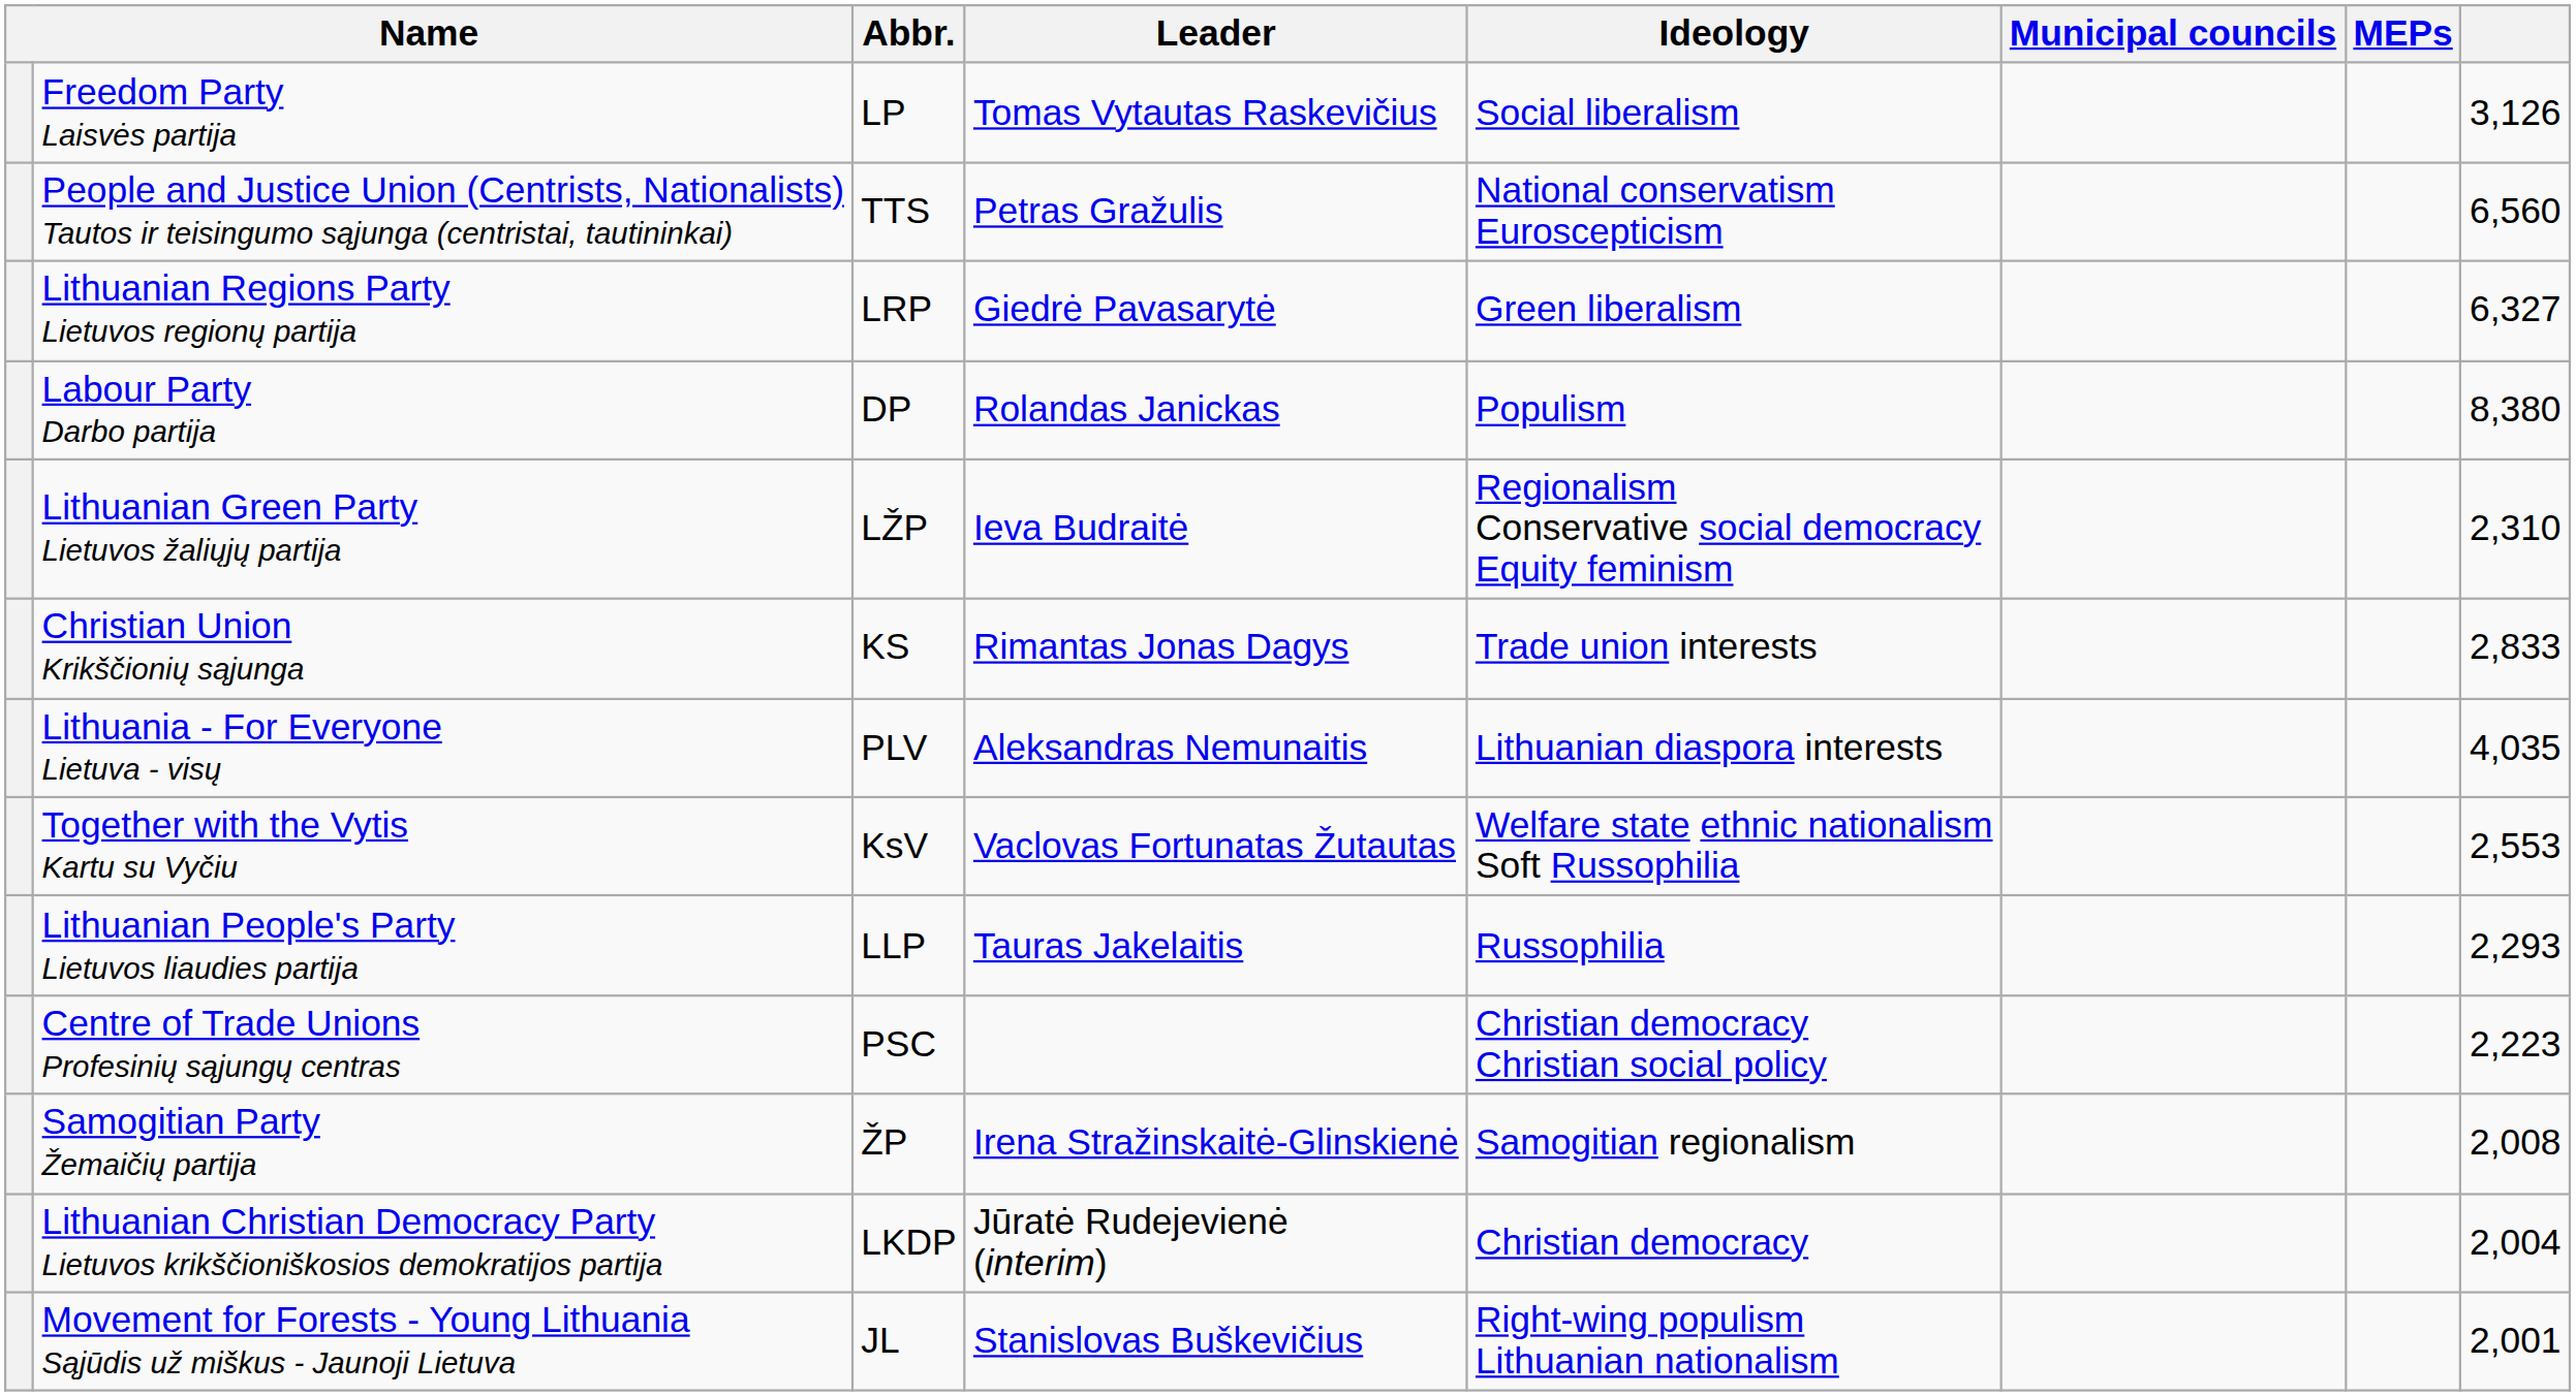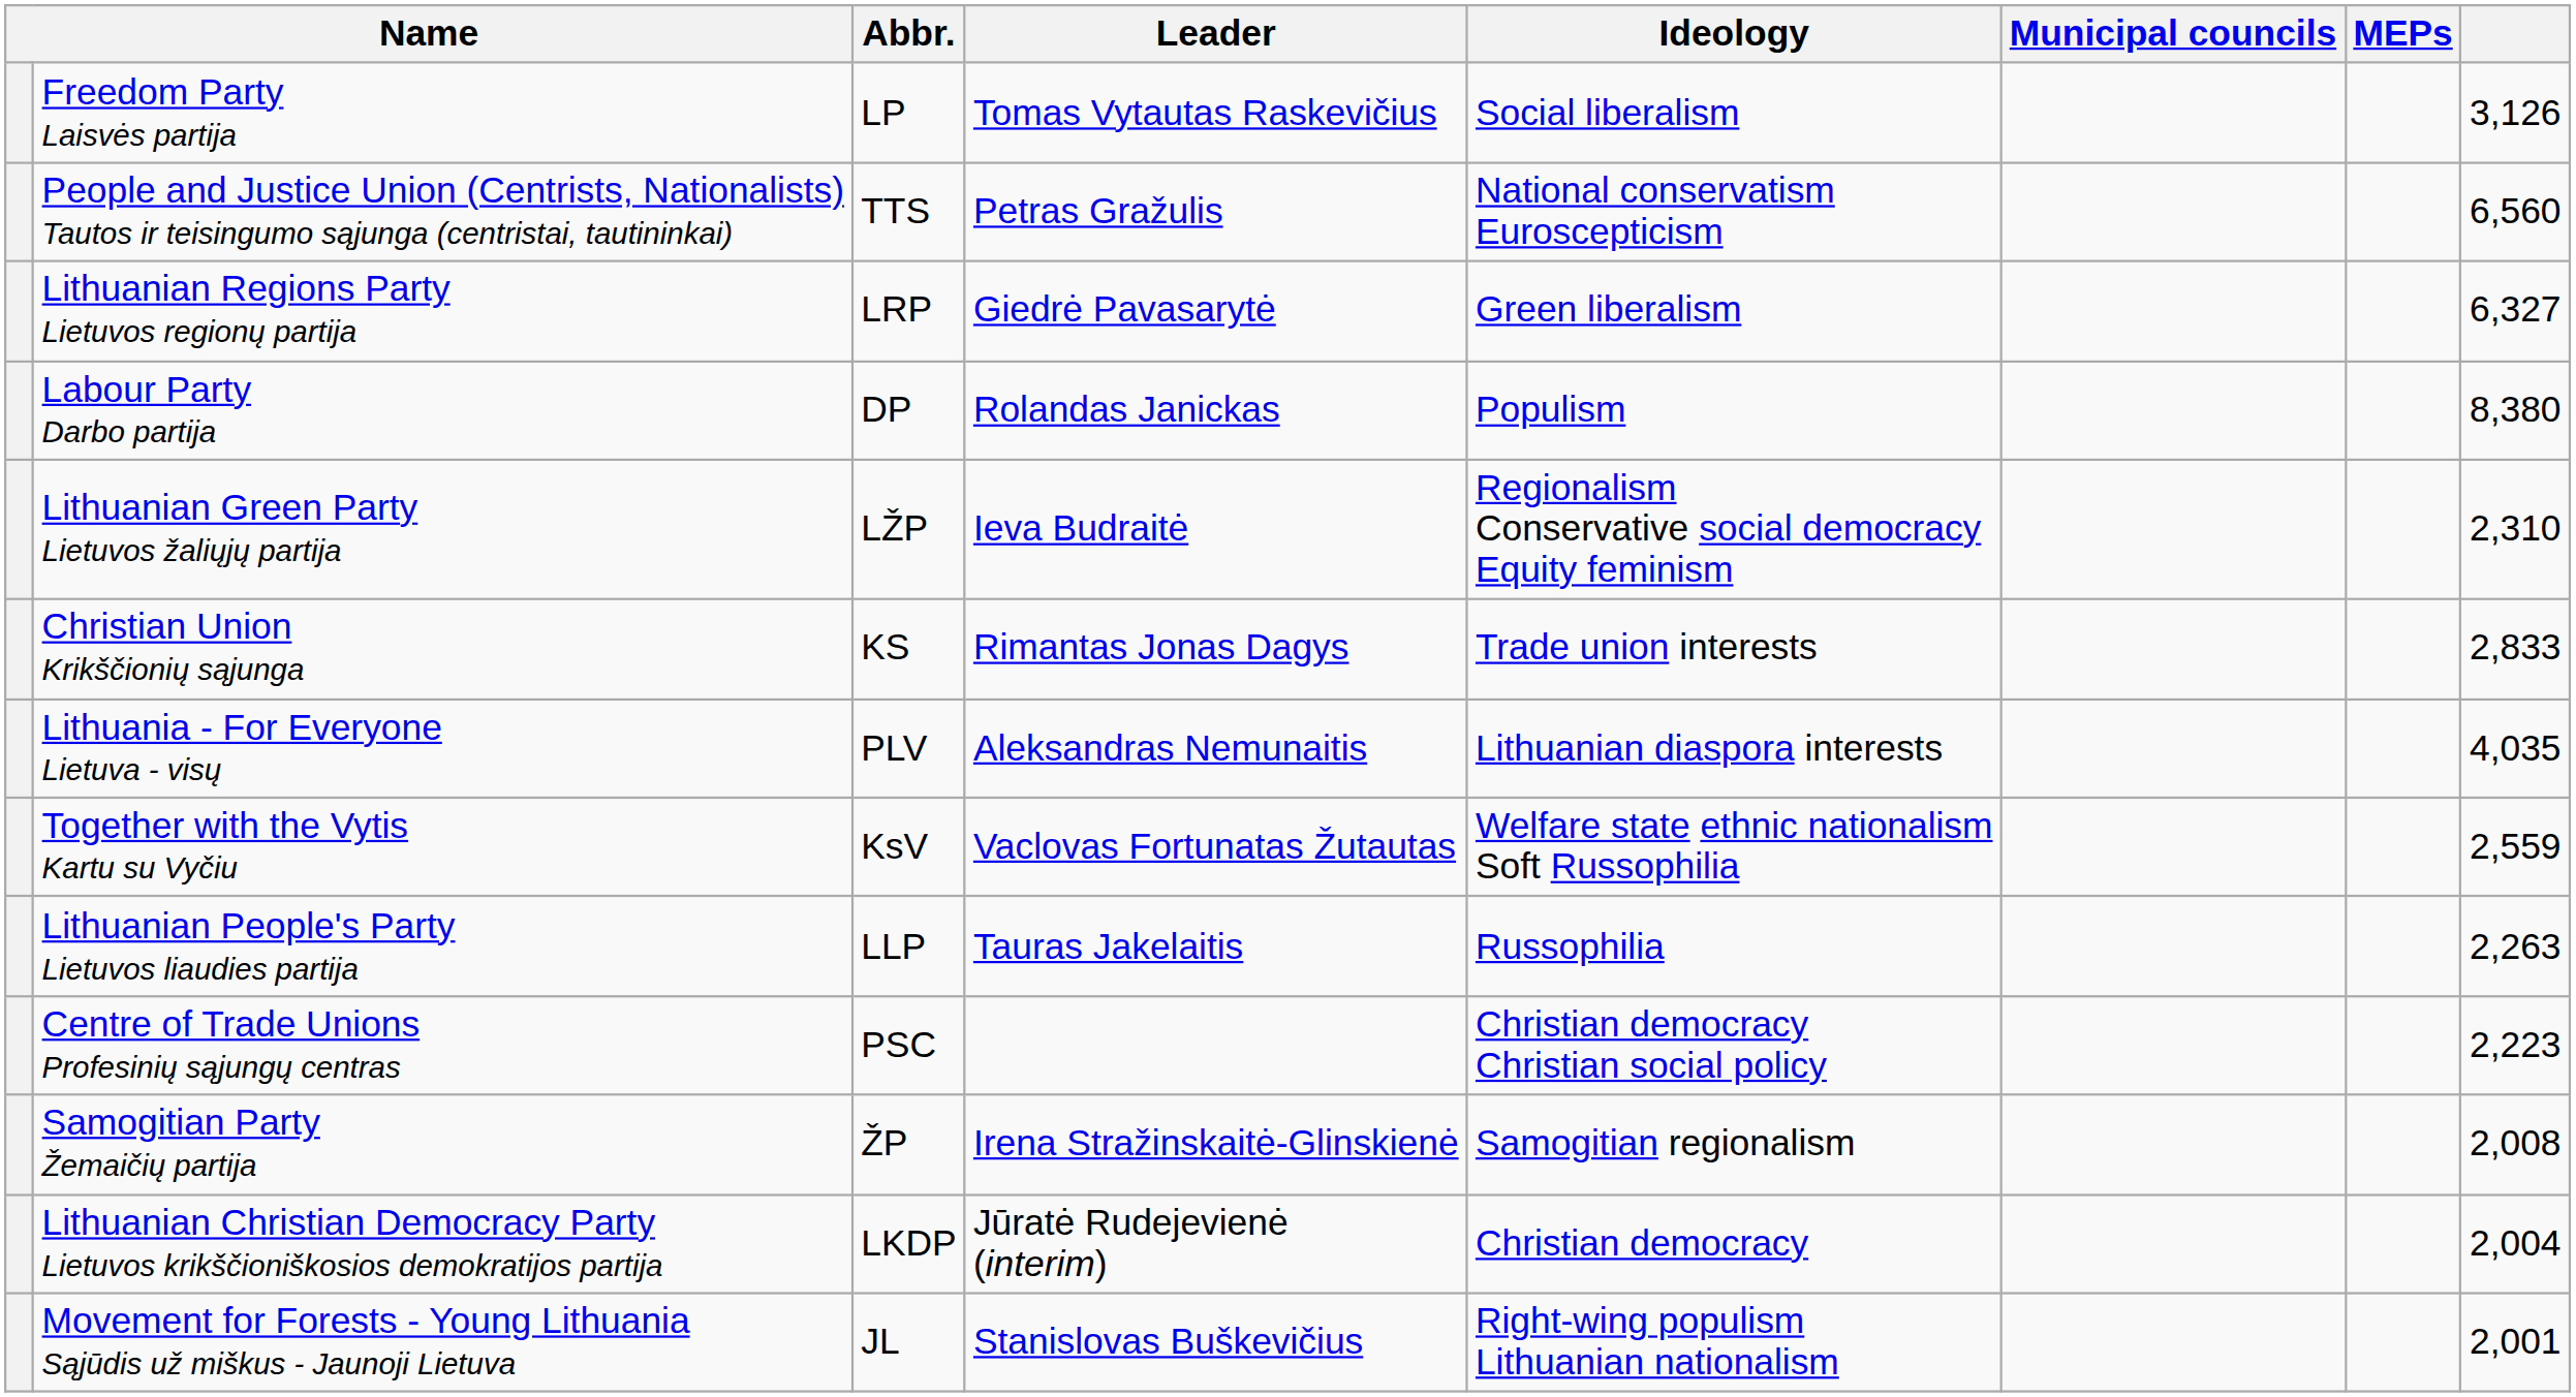Together with the Vytis Kartu su Vyčiu | column 8: 2,553 -> 2,559
Lithuanian People's Party Lietuvos liaudies partija | column 8: 2,293 -> 2,263
